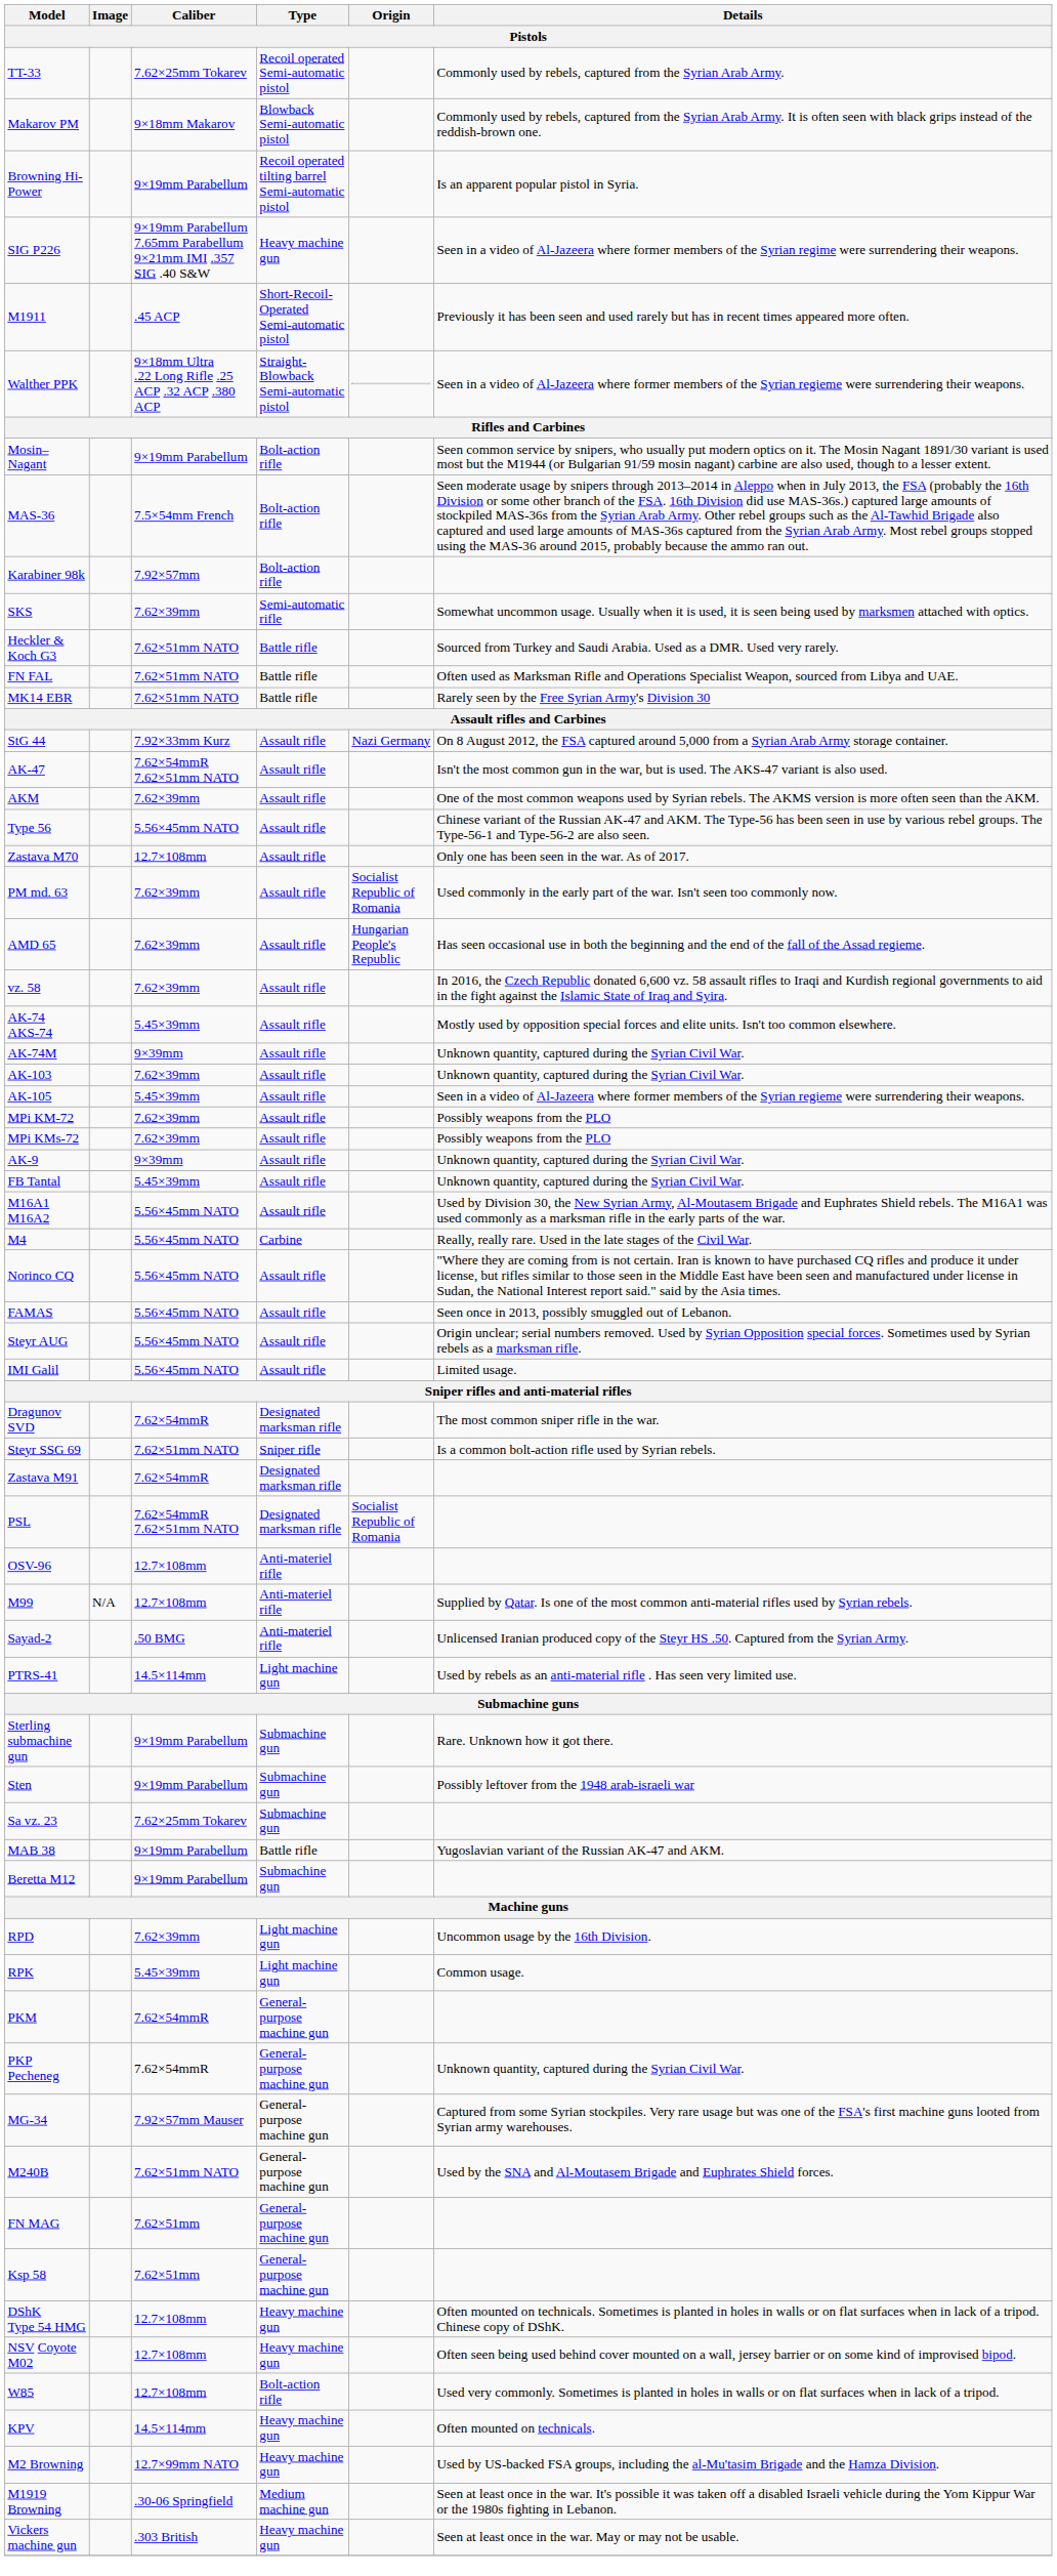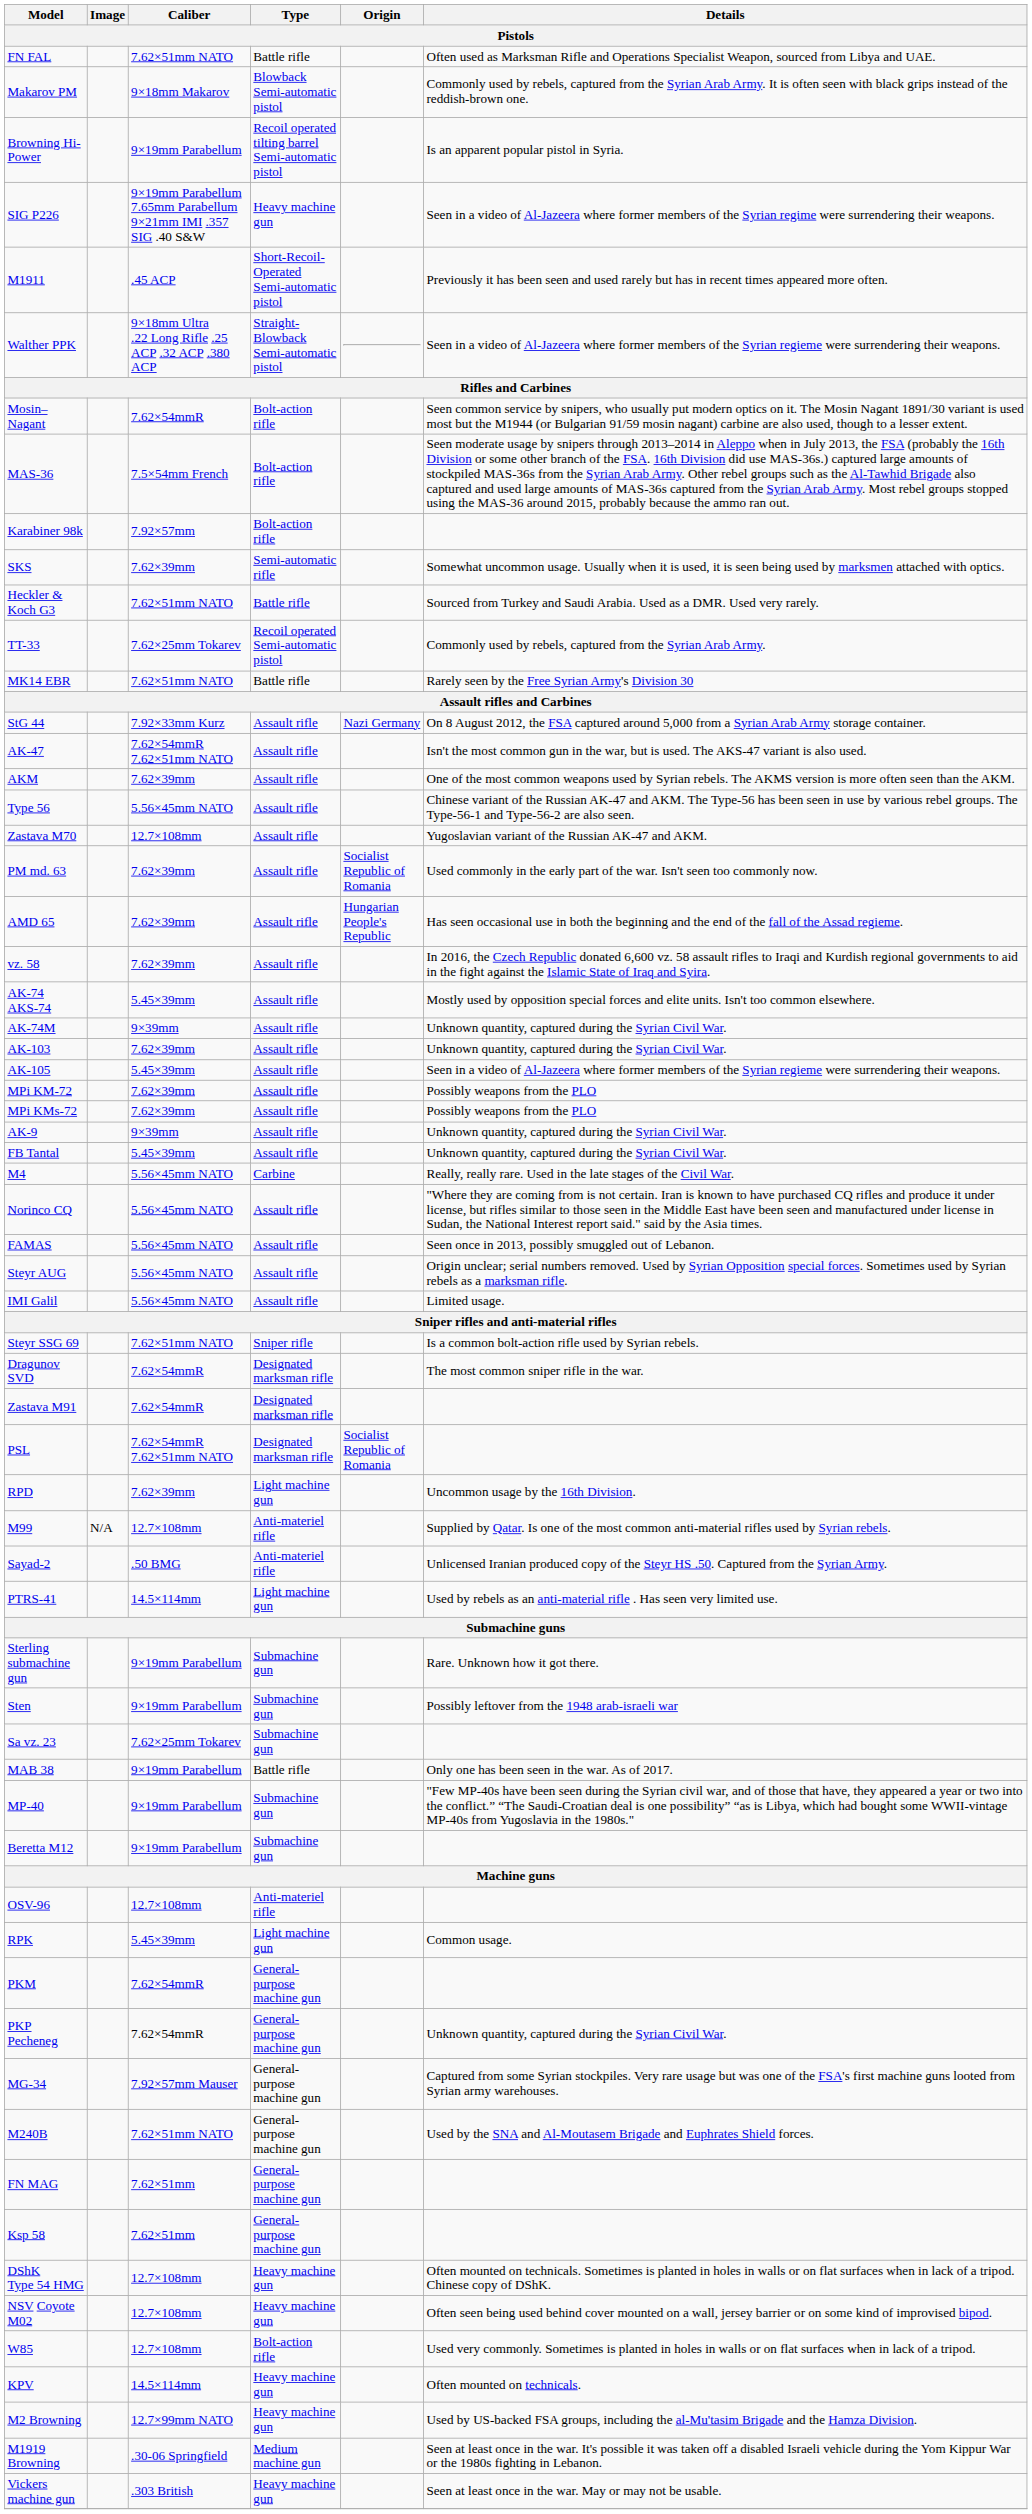rows swapped: TT-33 <-> FN FAL
Mosin–Nagant | Caliber: 9×19mm Parabellum -> 7.62×54mmR
Zastava M70 | Details: Only one has been seen in the war. As of 2017. -> Yugoslavian variant of the Russian AK-47 and AKM.
- row: M16A1 M16A2 | 5.56×45mm NATO | Assault rifle | Used by Division 30, the New Syrian Army, Al-Moutasem Brigade and Euphrates Shield rebels. The M16A1 was used commonly as a marksman rifle in the early parts of the war.
rows swapped: Steyr SSG 69 <-> Dragunov SVD
rows swapped: OSV-96 <-> RPD
MAB 38 | Details: Yugoslavian variant of the Russian AK-47 and AKM. -> Only one has been seen in the war. As of 2017.
+ row: MP-40 | 9×19mm Parabellum | Submachine gun | "Few MP-40s have been seen during the Syrian civil war, and of those that have, they appeared a year or two into the conflict.” “The Saudi-Croatian deal is one possibility” “as is Libya, which had bought some WWII-vintage MP-40s from Yugoslavia in the 1980s."
